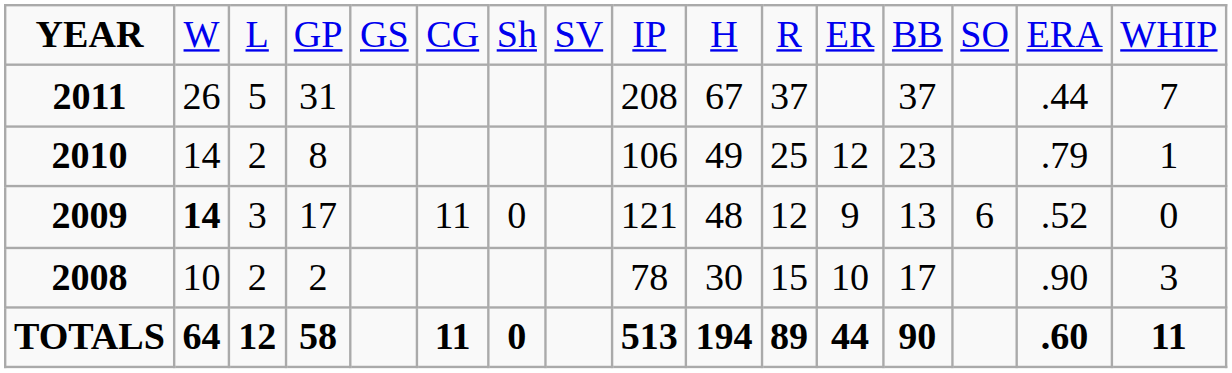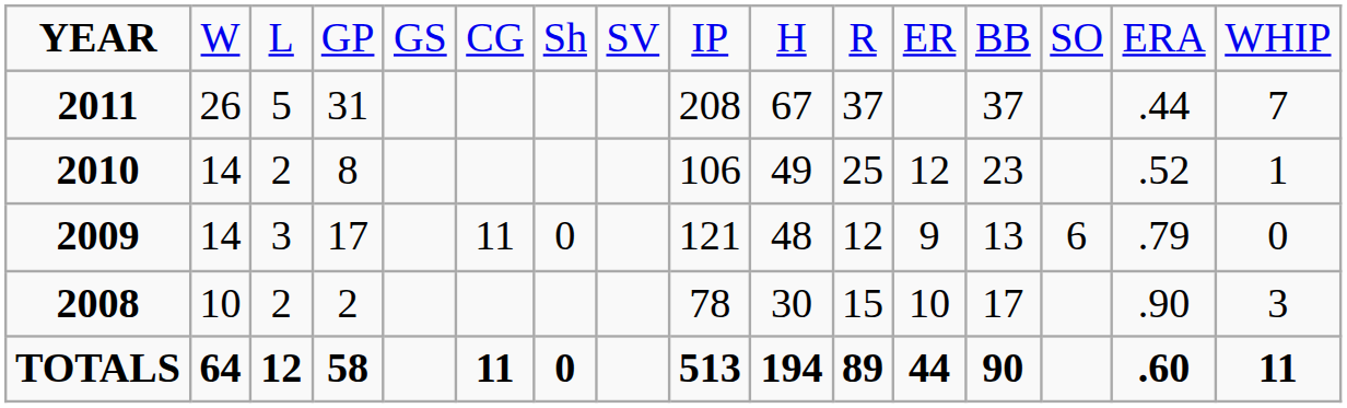2010 | column 15: .79 -> .52
2009 | column 2: bold -> normal
2009 | column 15: .52 -> .79
